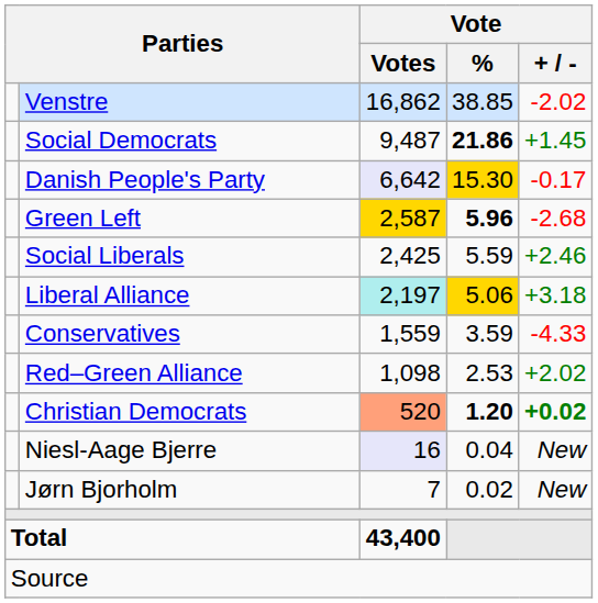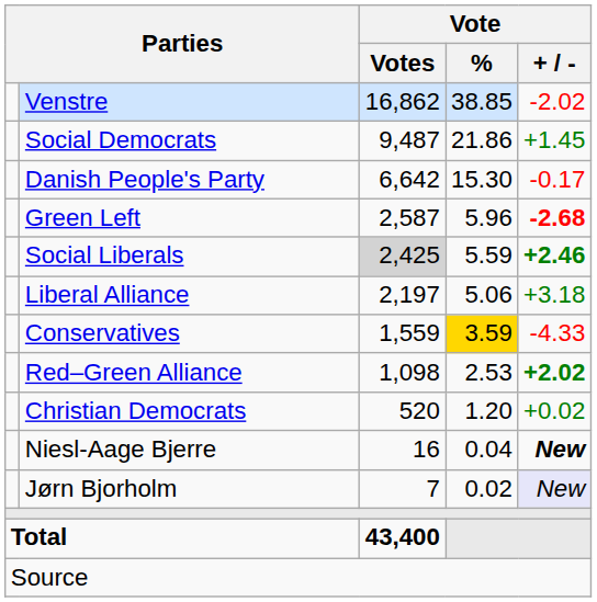Social Democrats | Vote / %: bold -> normal
Danish People's Party | Vote / Votes: lavender background -> no background
Danish People's Party | Vote / %: gold background -> no background
Green Left | Vote / Votes: gold background -> no background
Green Left | Vote / %: bold -> normal
Green Left | Vote / + / -: normal -> bold
Social Liberals | Vote / Votes: no background -> lightgrey background
Social Liberals | Vote / + / -: normal -> bold
Liberal Alliance | Vote / Votes: paleturquoise background -> no background
Liberal Alliance | Vote / %: gold background -> no background
Conservatives | Vote / %: no background -> gold background
Red–Green Alliance | Vote / + / -: normal -> bold
Christian Democrats | Vote / Votes: lightsalmon background -> no background
Christian Democrats | Vote / %: bold -> normal
Christian Democrats | Vote / + / -: bold -> normal
Niesl-Aage Bjerre | Vote / Votes: lavender background -> no background
Niesl-Aage Bjerre | Vote / + / -: normal -> bold
Jørn Bjorholm | Vote / + / -: no background -> lavender background
